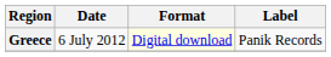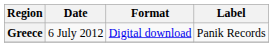Greece | Format: lightyellow background -> no background
